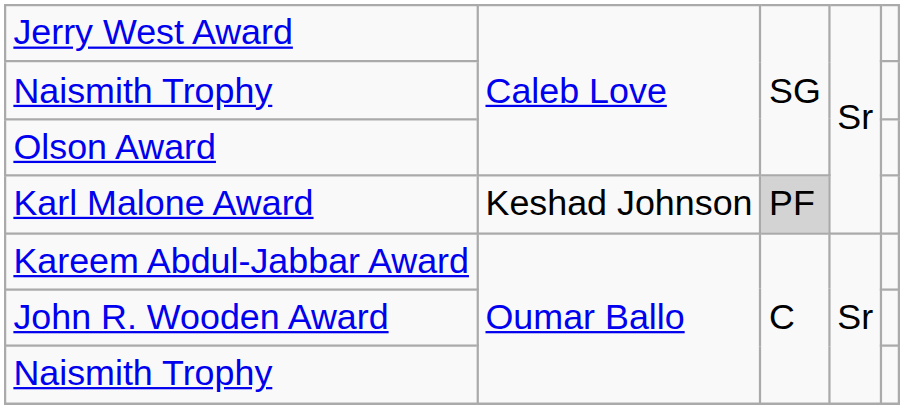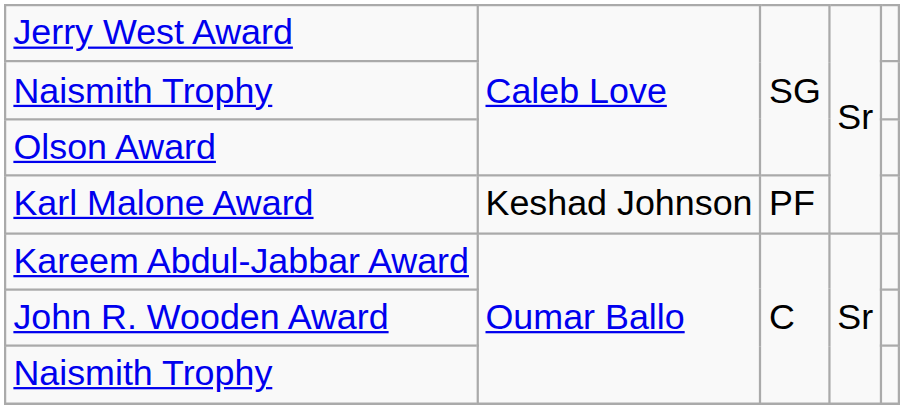Karl Malone Award | column 3: lightgrey background -> no background
